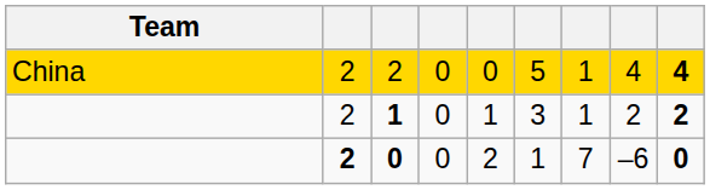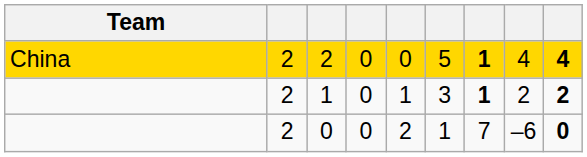row 2 | column 7: normal -> bold
row 3 | column 3: bold -> normal
row 3 | column 7: normal -> bold
row 4 | column 2: bold -> normal
row 4 | column 3: bold -> normal
